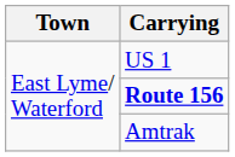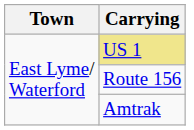US 1 | Carrying: no background -> khaki background
Route 156 | Carrying: bold -> normal
